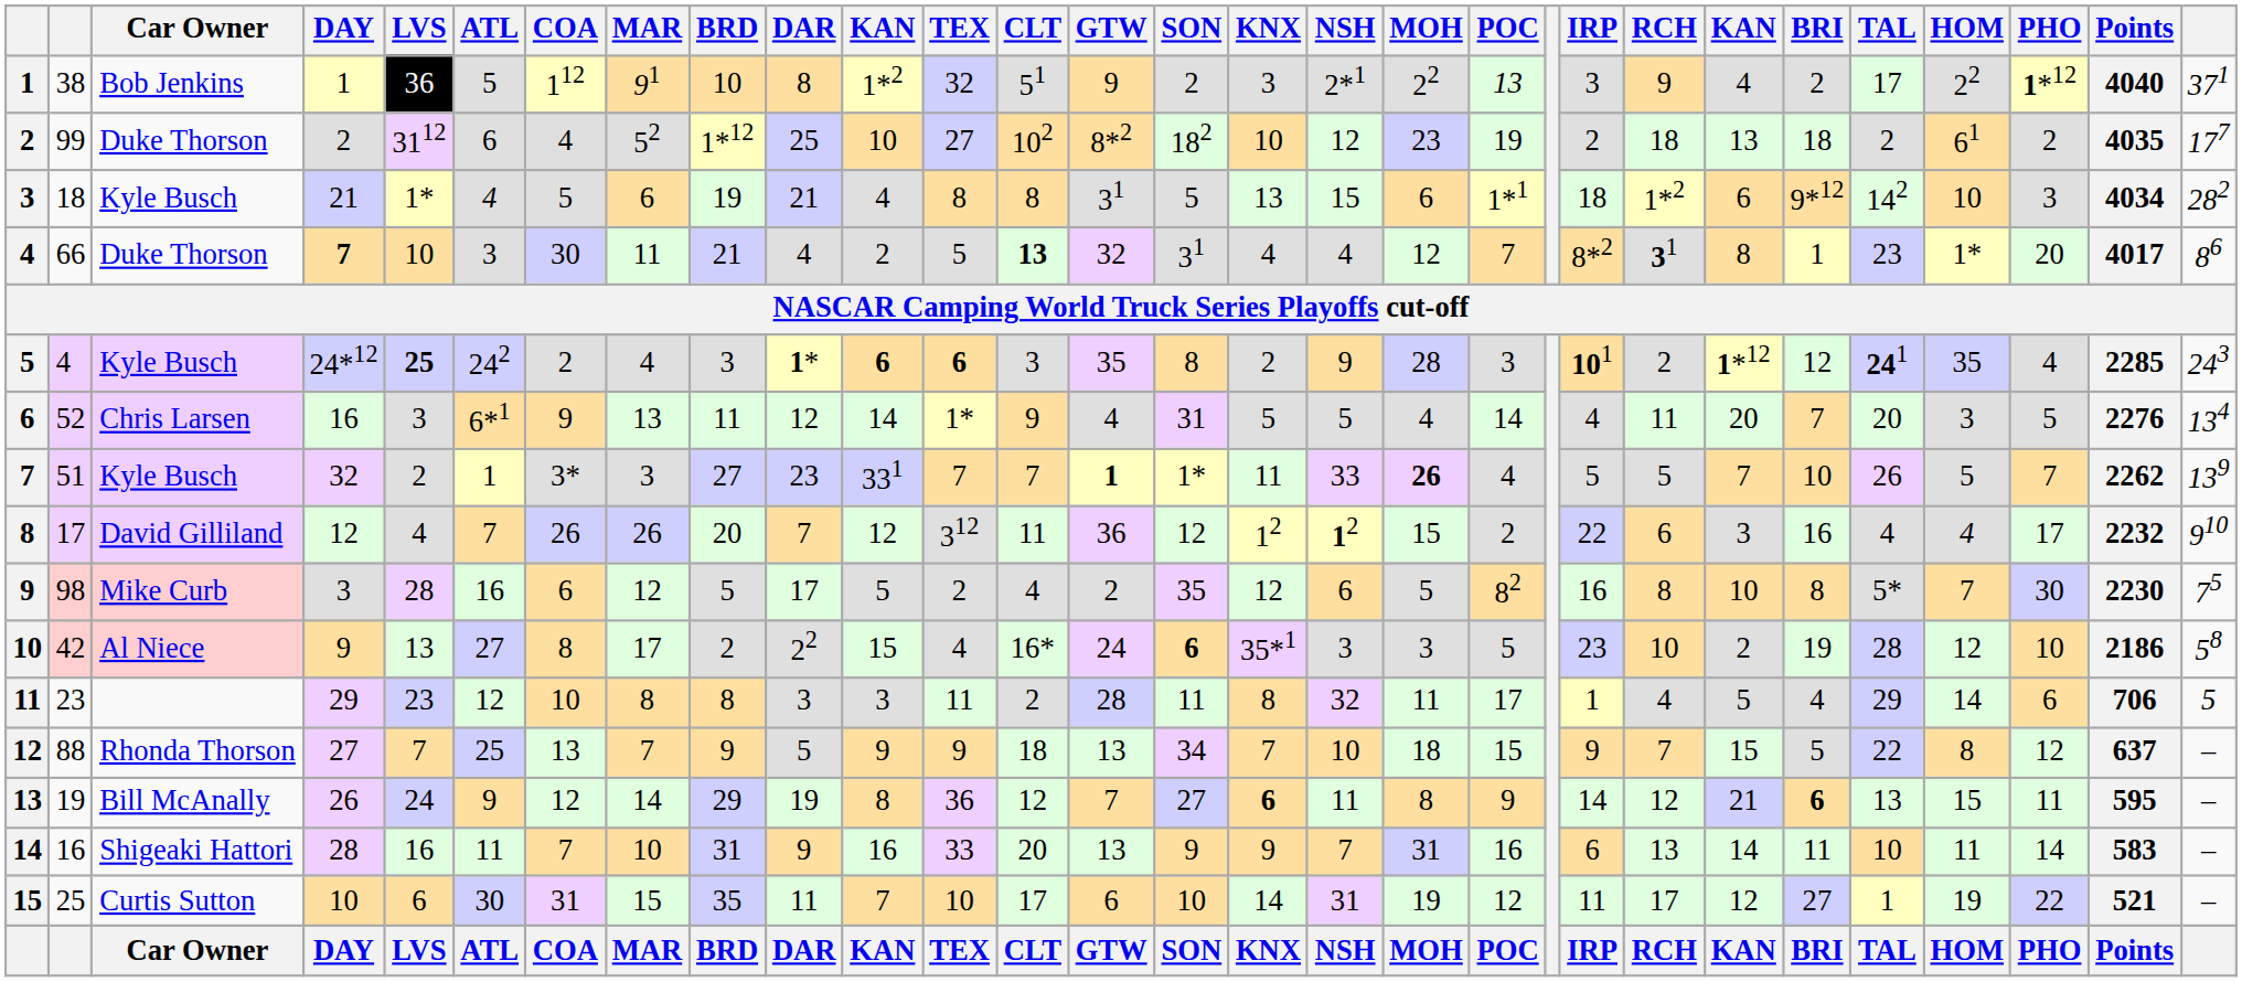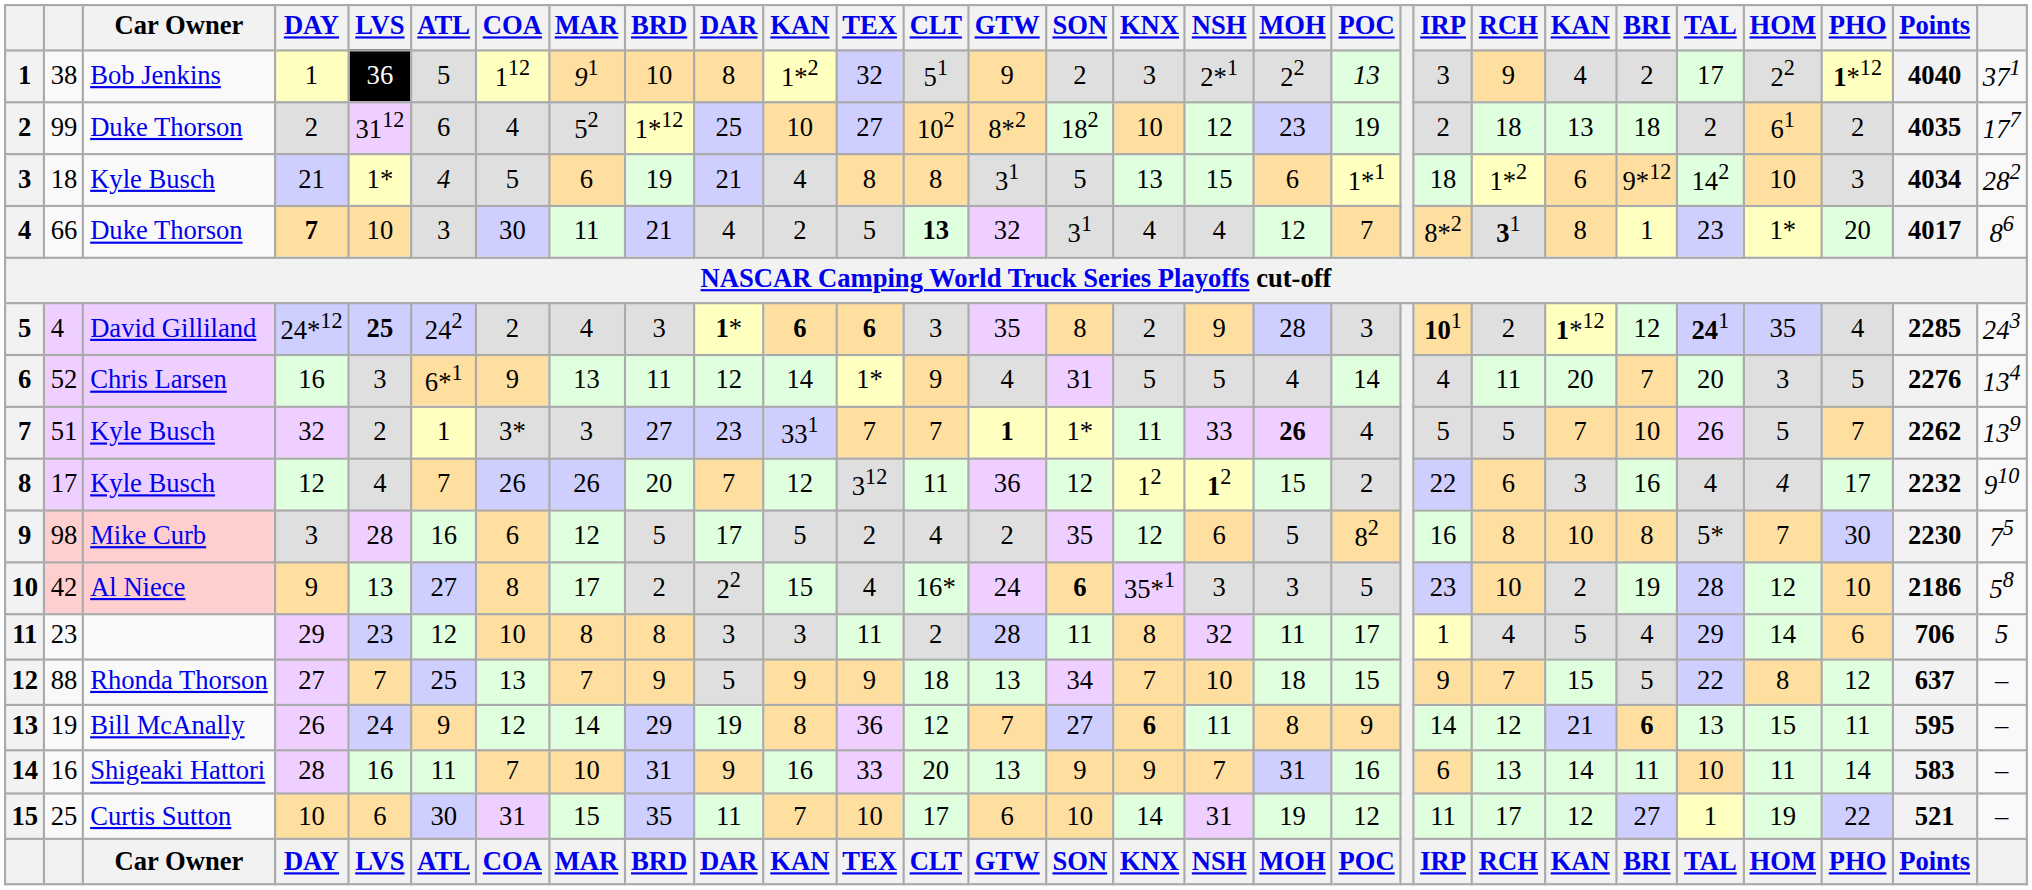row 7 | Car Owner: Kyle Busch -> David Gilliland
row 10 | Car Owner: David Gilliland -> Kyle Busch
